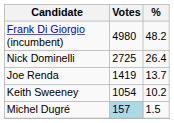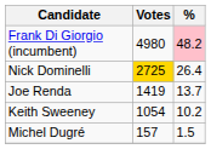Frank Di Giorgio (incumbent) | %: no background -> pink background
Nick Dominelli | Votes: no background -> gold background
Michel Dugré | Votes: lightblue background -> no background
